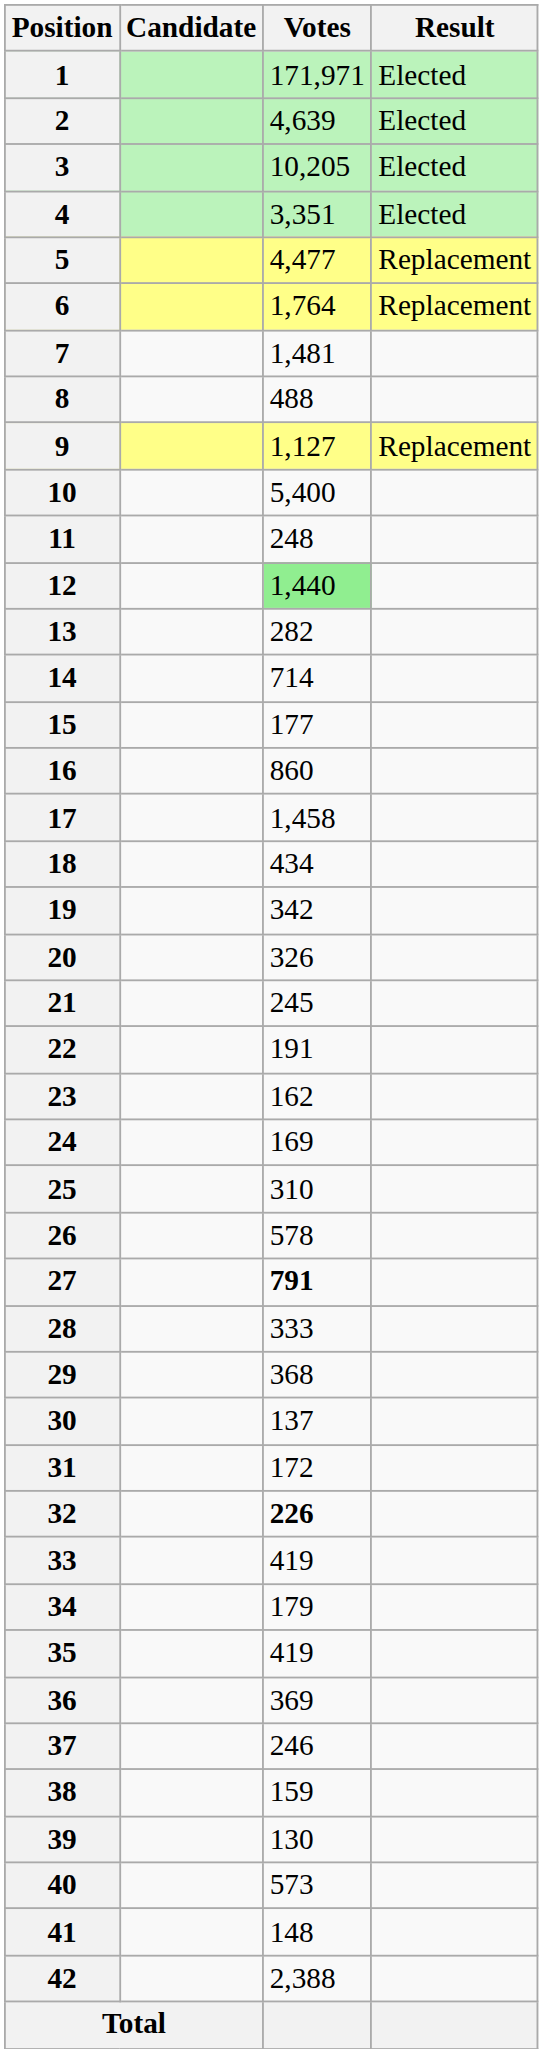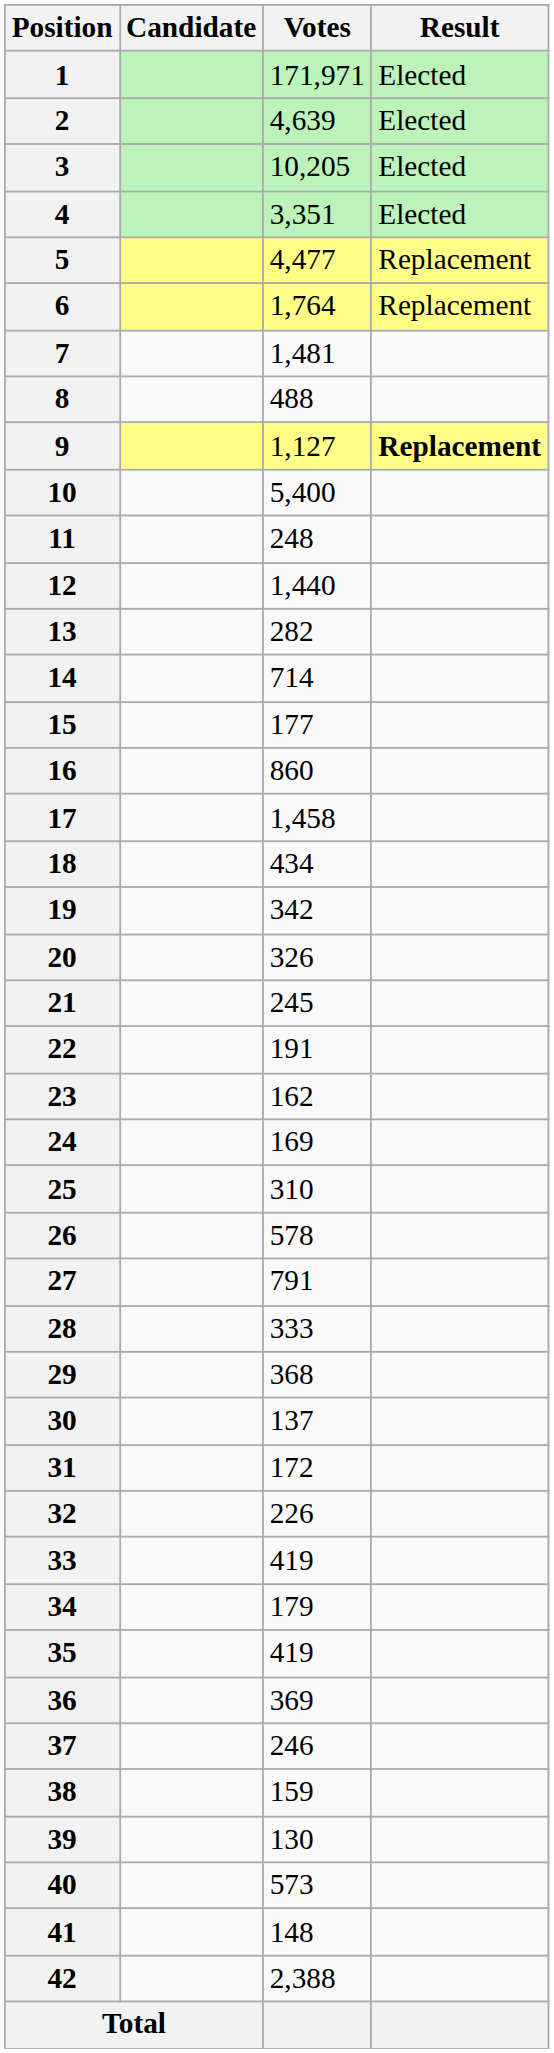9 | Result: normal -> bold
12 | Votes: lightgreen background -> no background
27 | Votes: bold -> normal
32 | Votes: bold -> normal
